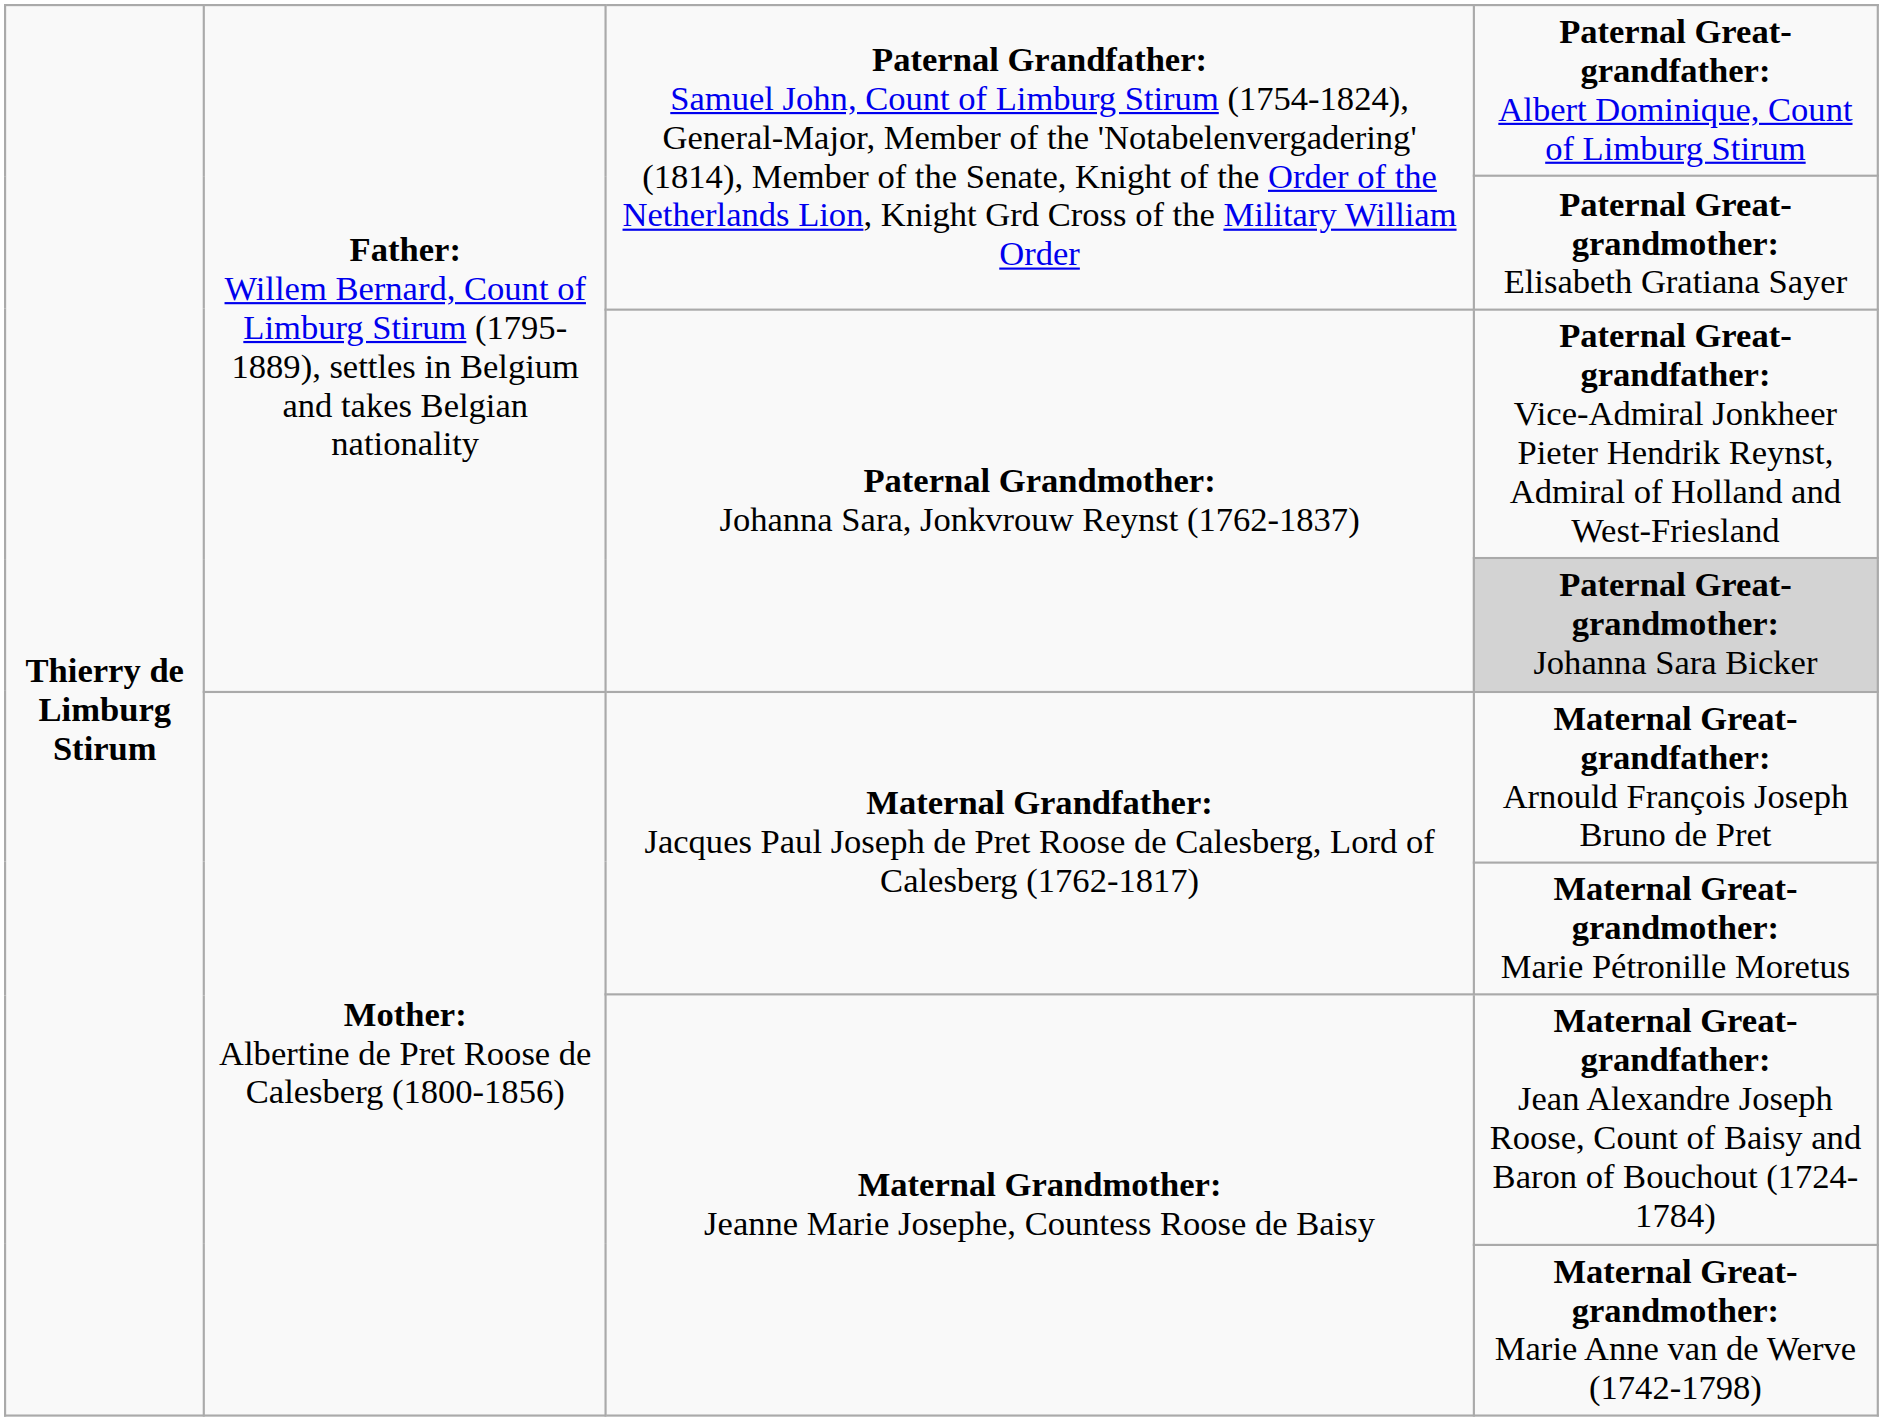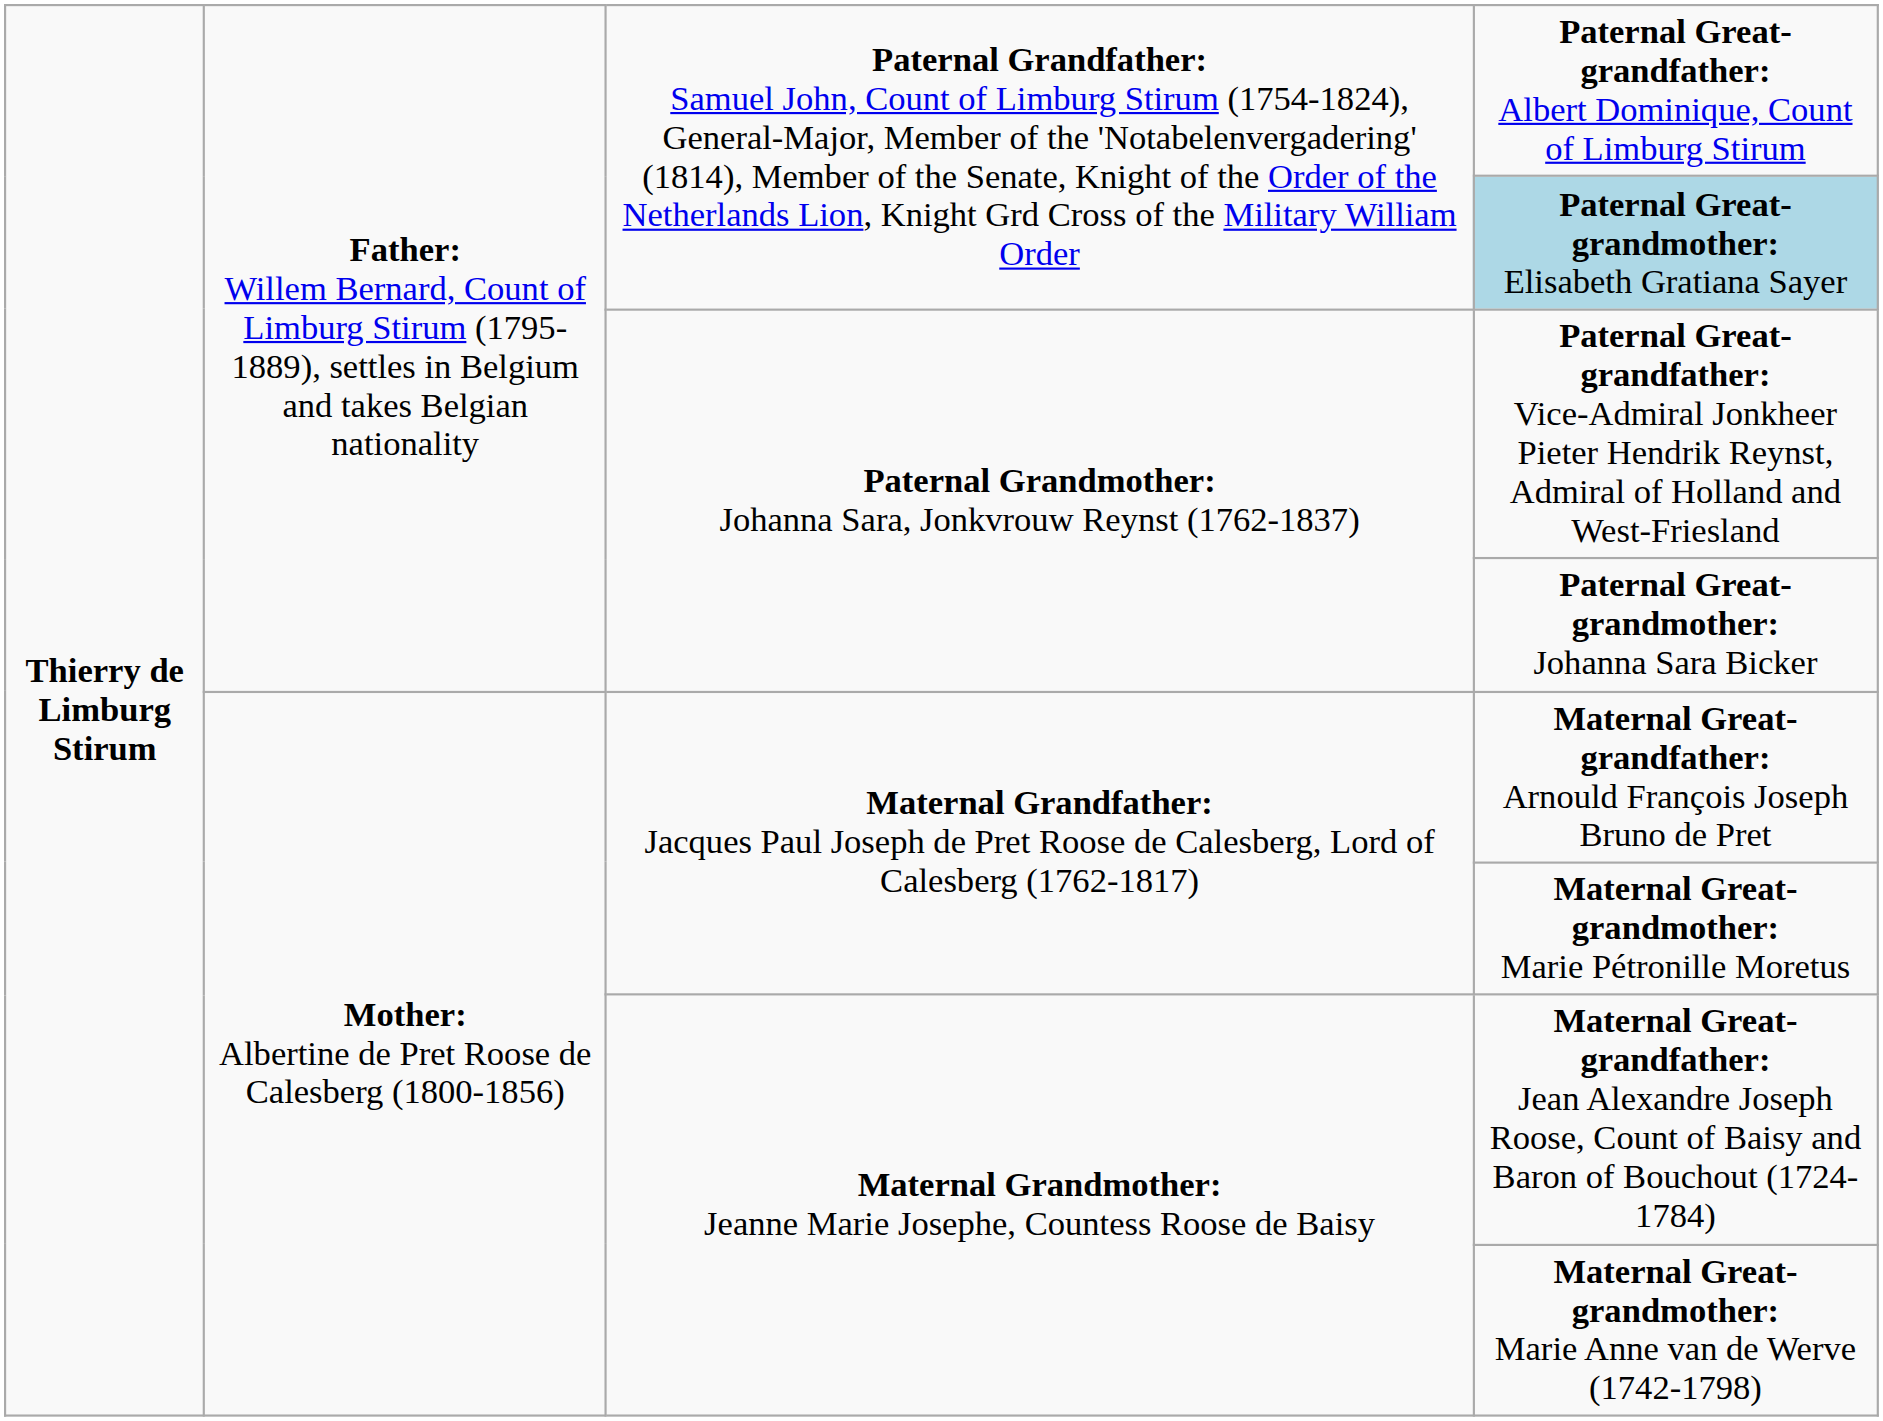Paternal Great-grandmother: Elisabeth Gratiana Sayer | column 4: no background -> lightblue background
Paternal Great-grandmother: Johanna Sara Bicker | column 4: lightgrey background -> no background
